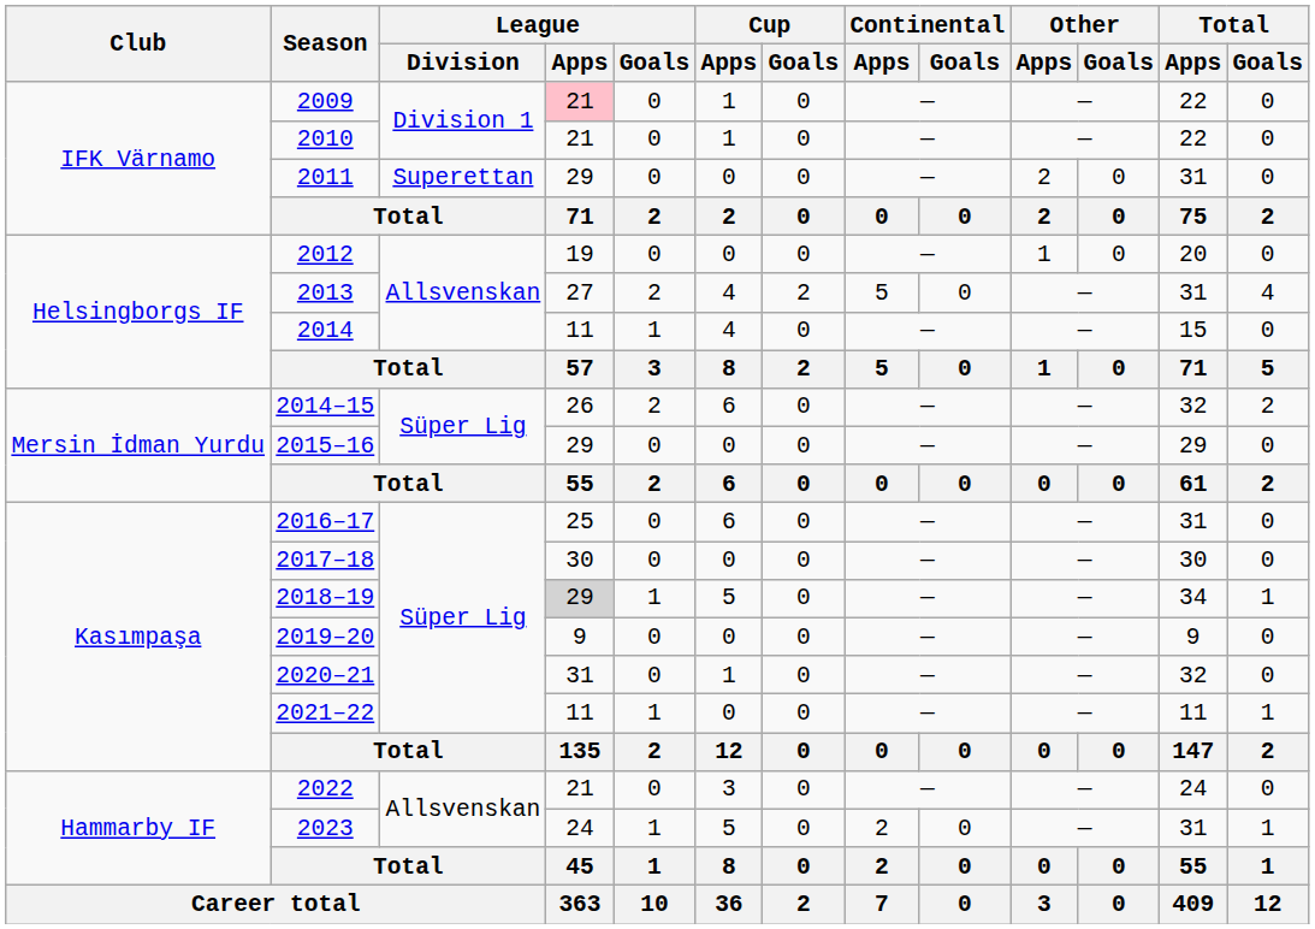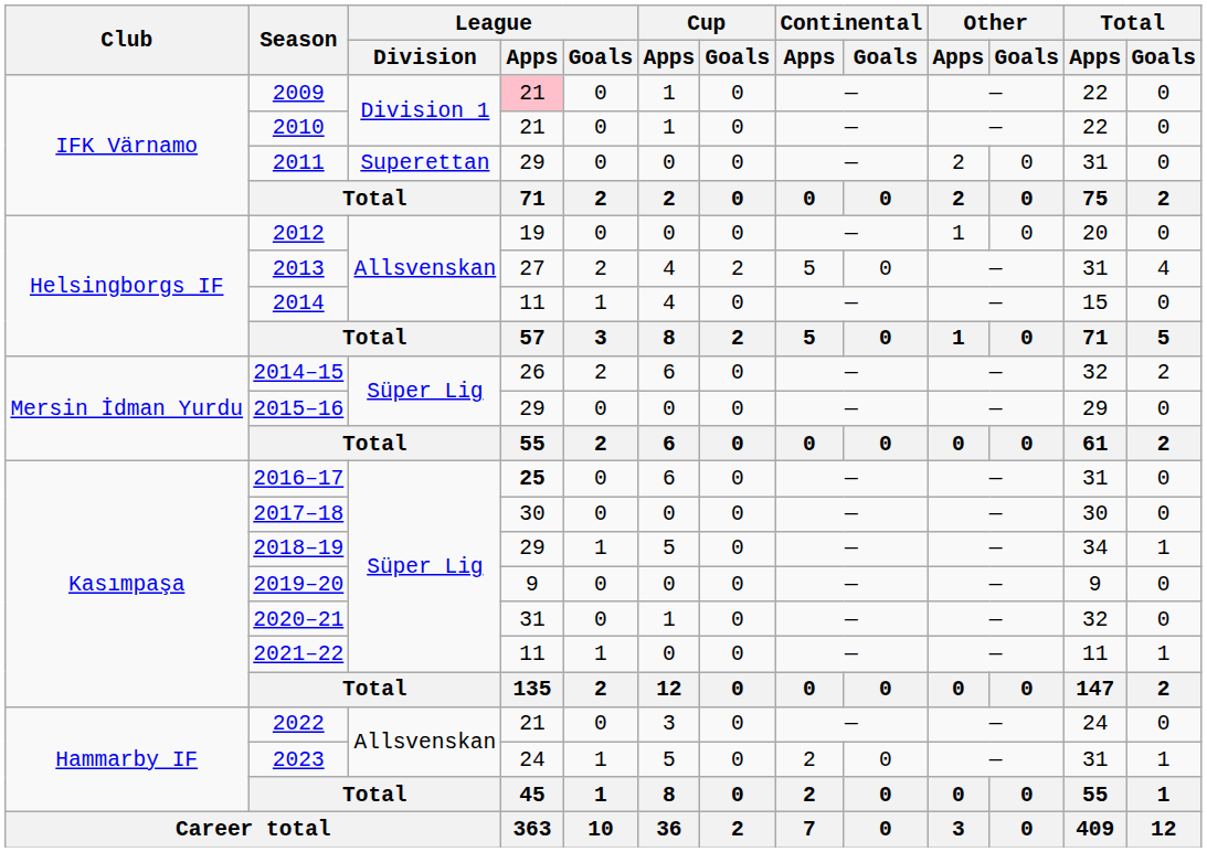2016–17 | League / Apps: normal -> bold
2018–19 | League / Apps: lightgrey background -> no background
